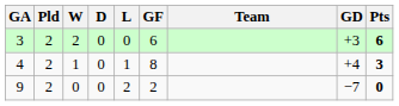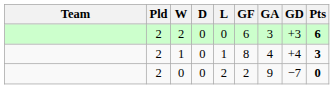columns swapped: Team <-> GA
